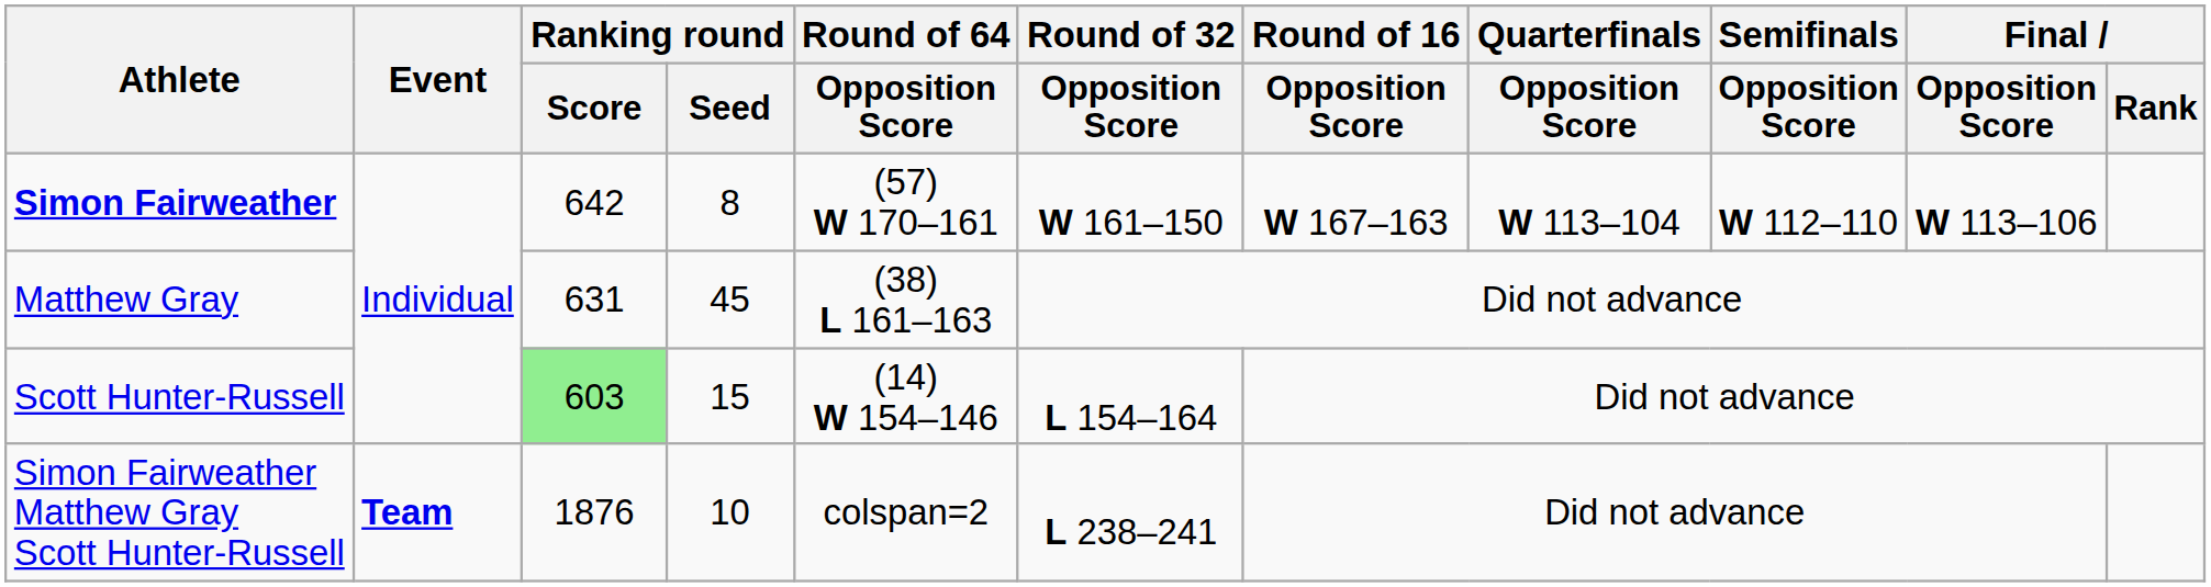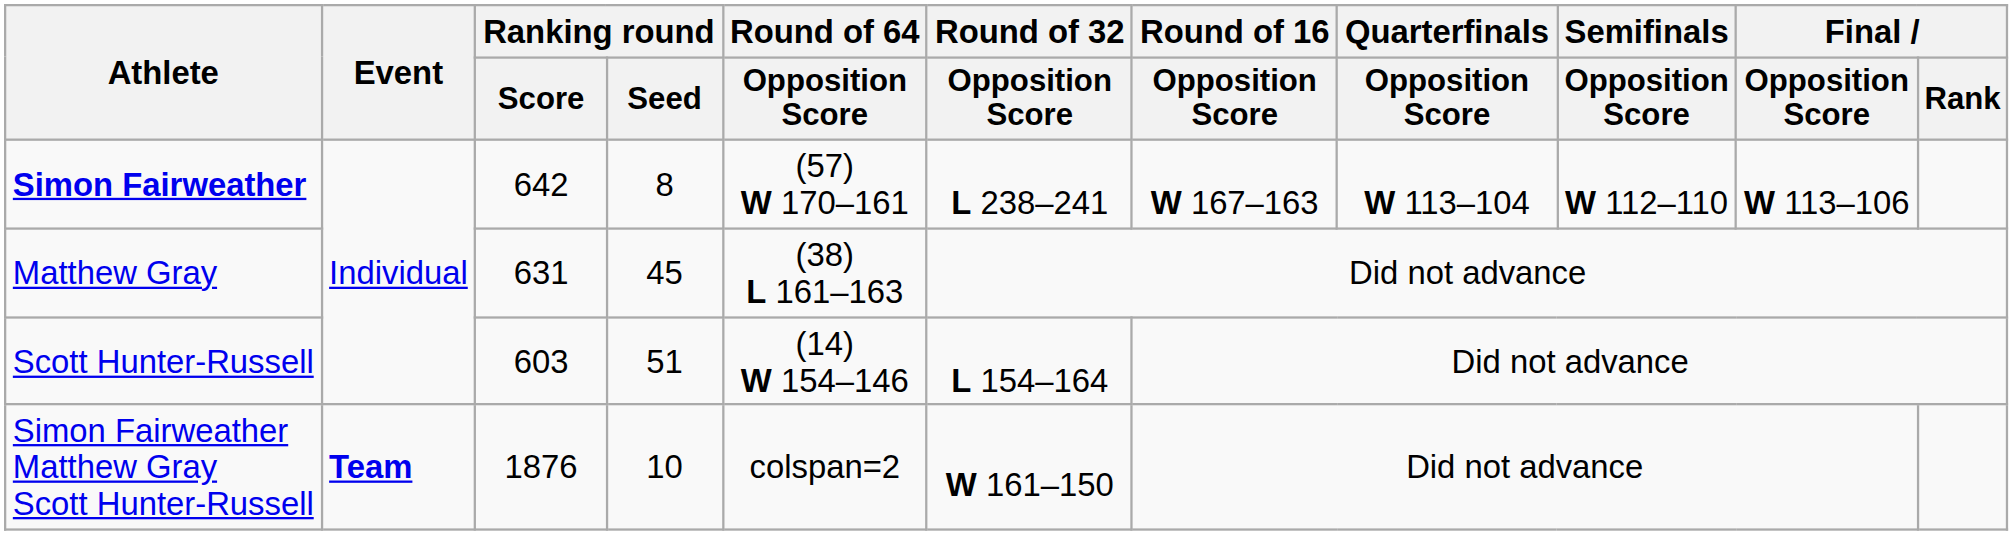Simon Fairweather | Round of 32 / Opposition Score: W 161–150 -> L 238–241
Scott Hunter-Russell | Ranking round / Score: lightgreen background -> no background
Scott Hunter-Russell | Ranking round / Seed: 15 -> 51
Simon Fairweather Matthew Gray Scott Hunter-Russell | Round of 32 / Opposition Score: L 238–241 -> W 161–150
